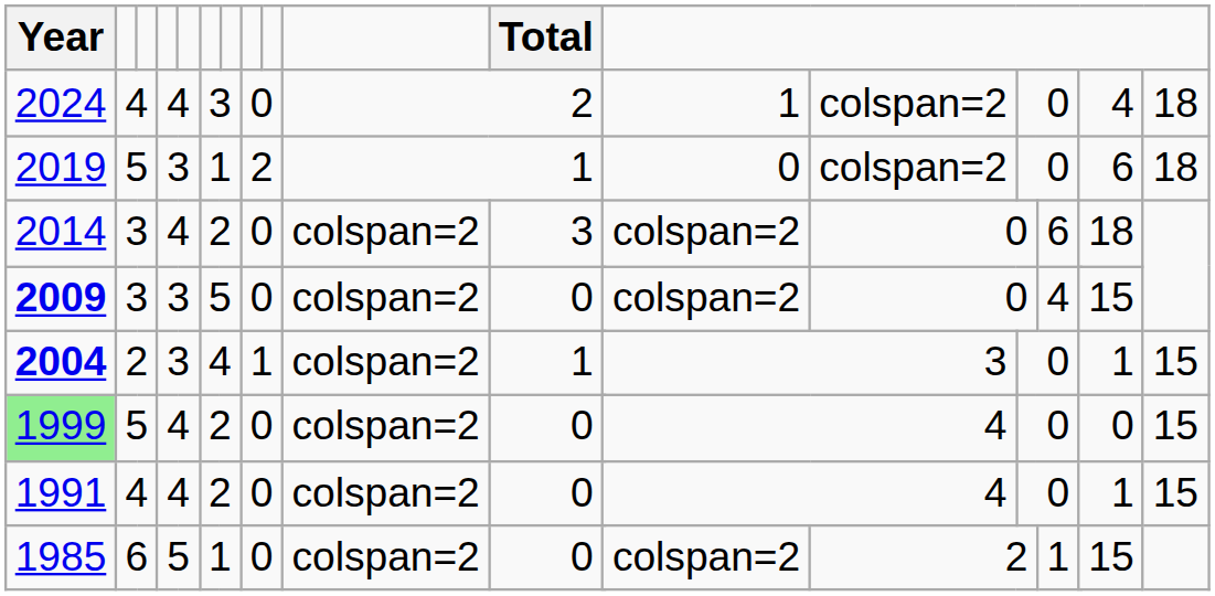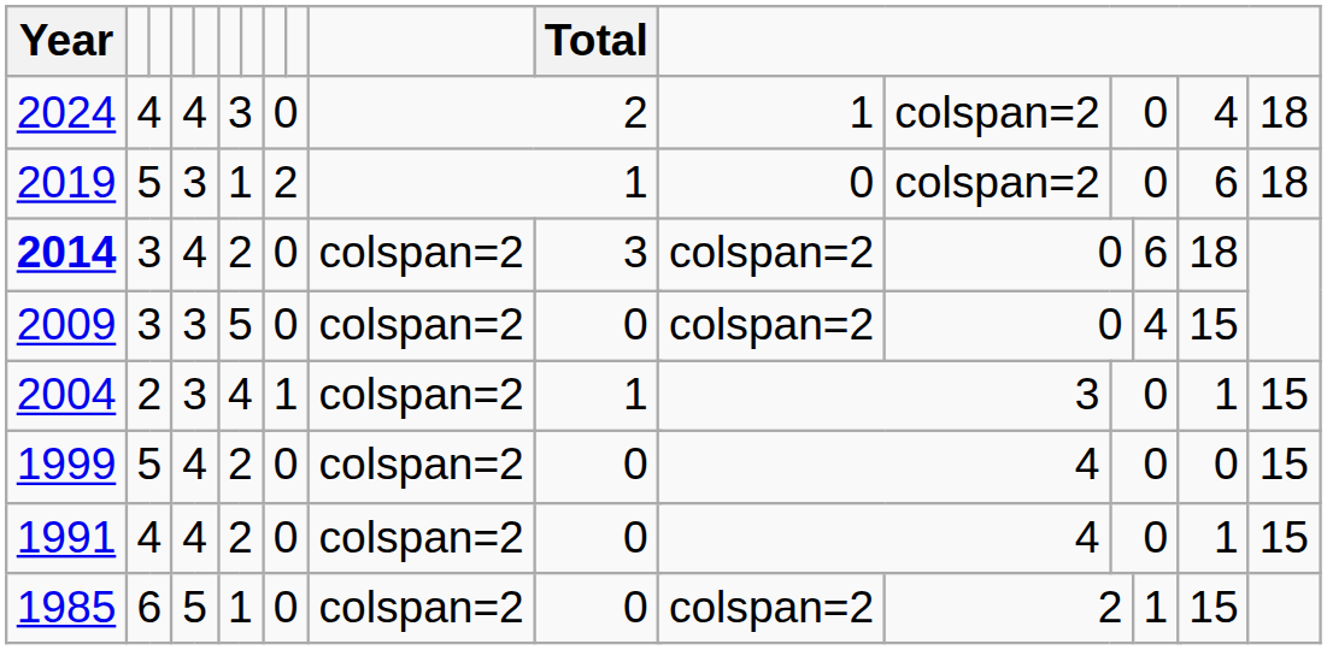2014 | Year: normal -> bold
2009 | Year: bold -> normal
2004 | Year: bold -> normal
1999 | Year: lightgreen background -> no background
